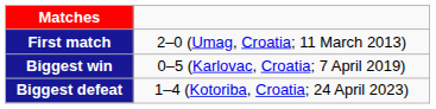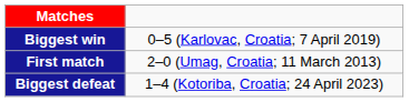rows swapped: First match <-> Biggest win
